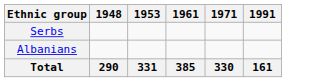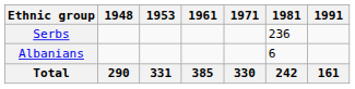+ column: 1981 | 236 | 6 | 242
